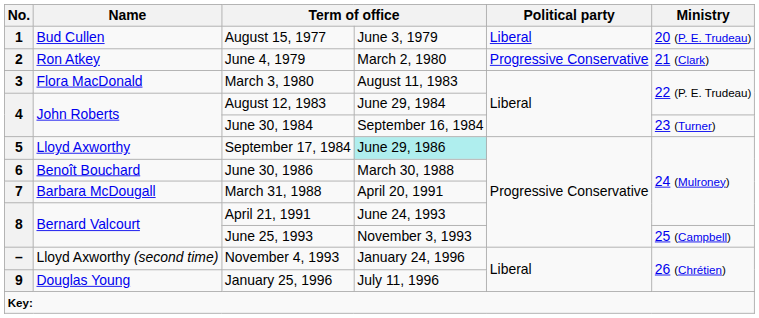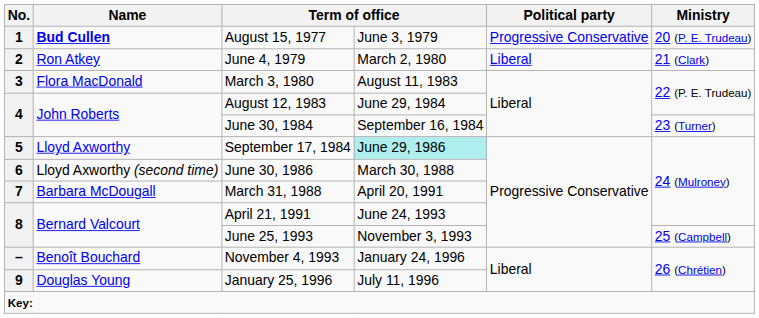August 15, 1977 | Name: normal -> bold
August 15, 1977 | Political party: Liberal -> Progressive Conservative
June 4, 1979 | Political party: Progressive Conservative -> Liberal
June 30, 1986 | Name: Benoît Bouchard -> Lloyd Axworthy (second time)
November 4, 1993 | Name: Lloyd Axworthy (second time) -> Benoît Bouchard
